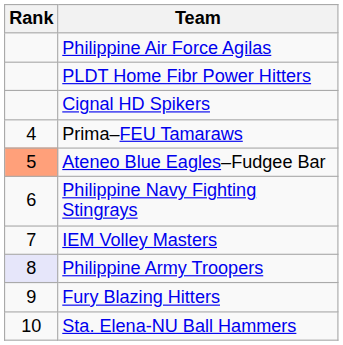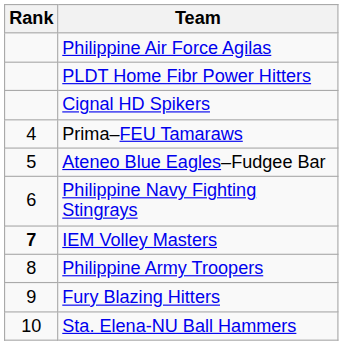Ateneo Blue Eagles–Fudgee Bar | Rank: lightsalmon background -> no background
IEM Volley Masters | Rank: normal -> bold
Philippine Army Troopers | Rank: lavender background -> no background
